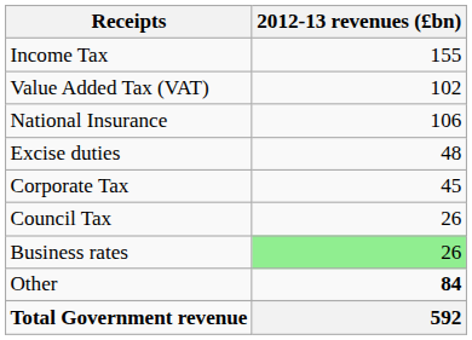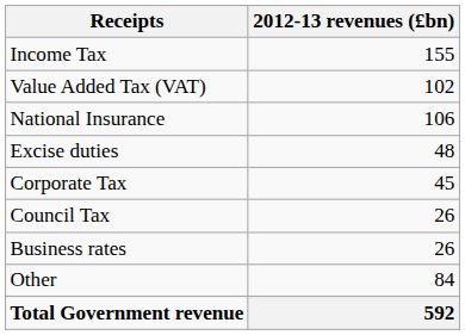Business rates | 2012-13 revenues (£bn): lightgreen background -> no background
Other | 2012-13 revenues (£bn): bold -> normal
